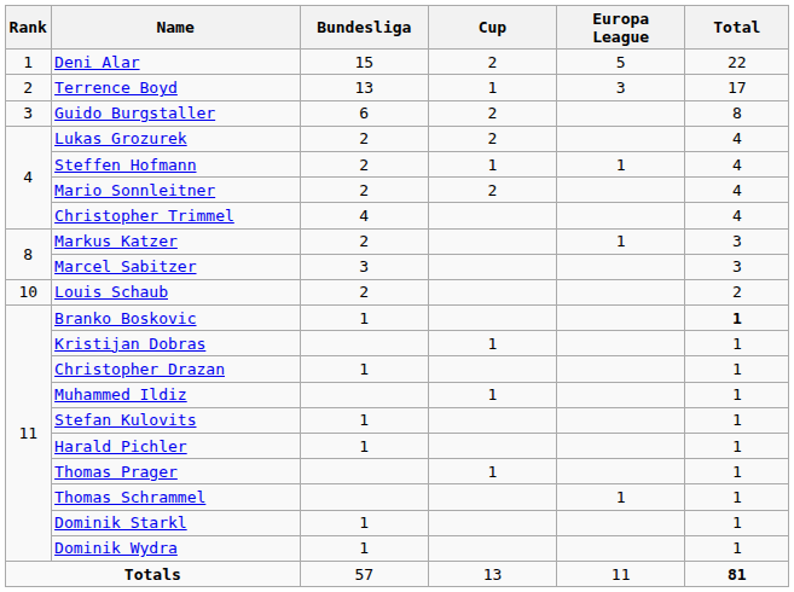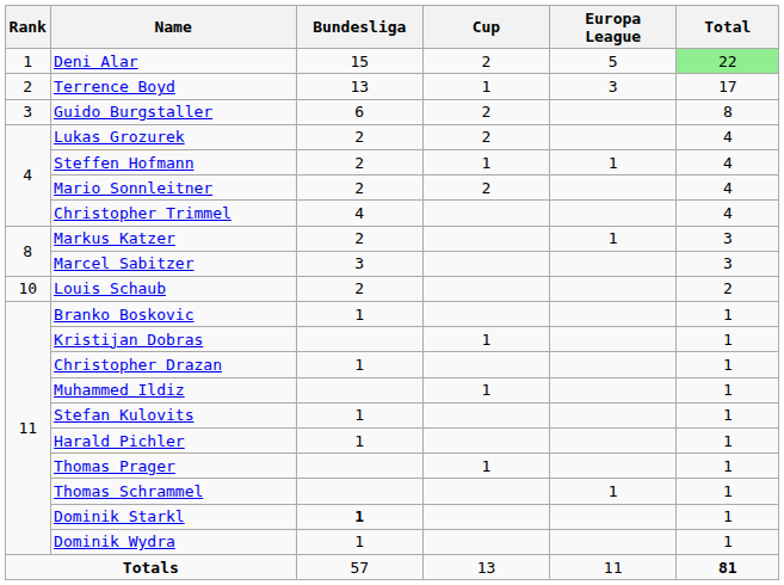Deni Alar | Total: no background -> lightgreen background
Branko Boskovic | Total: bold -> normal
Dominik Starkl | Bundesliga: normal -> bold
